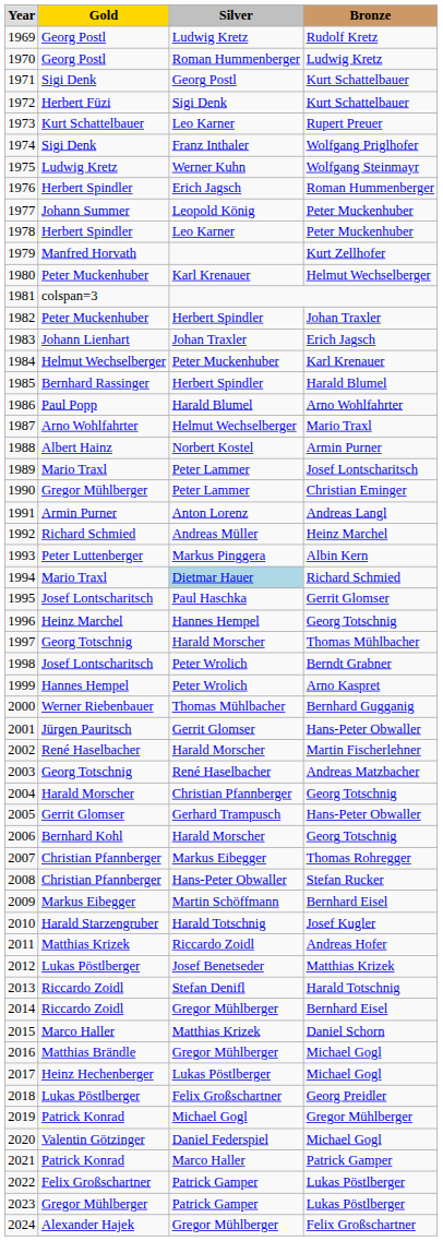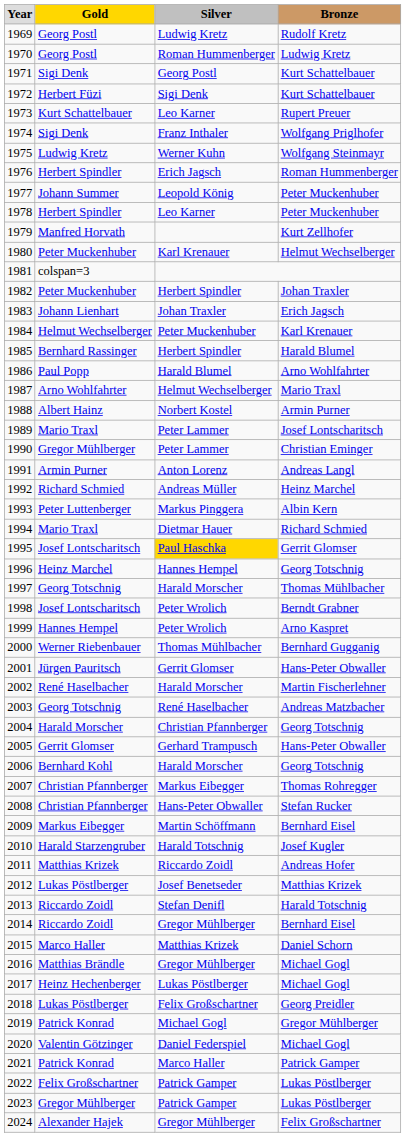1994 | Silver: lightblue background -> no background
1995 | Silver: no background -> gold background
